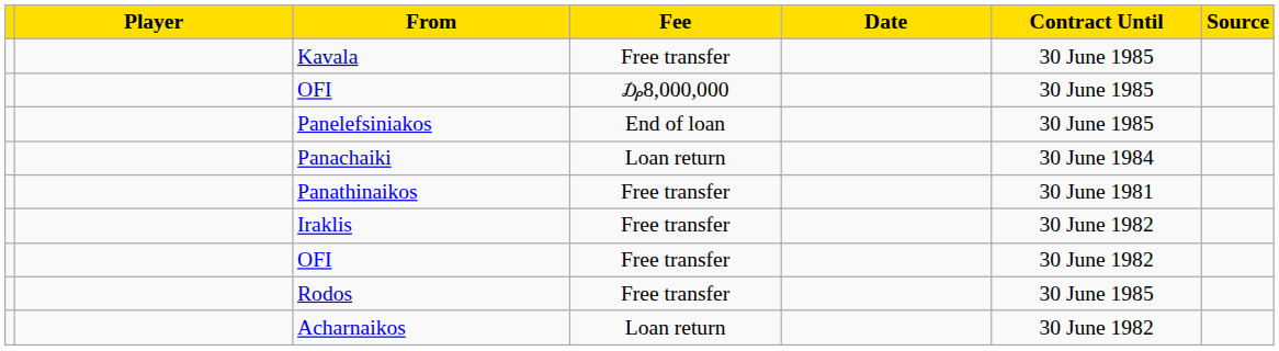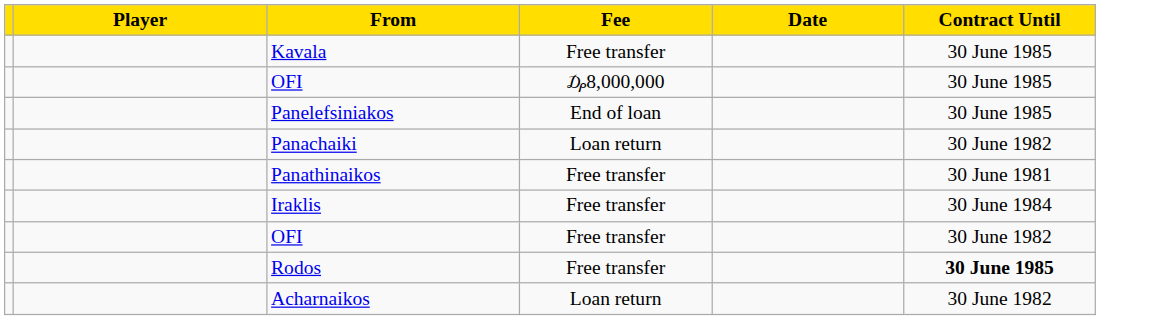- column: Source
Panachaiki | Contract Until: 30 June 1984 -> 30 June 1982
Iraklis | Contract Until: 30 June 1982 -> 30 June 1984
Rodos | Contract Until: normal -> bold
